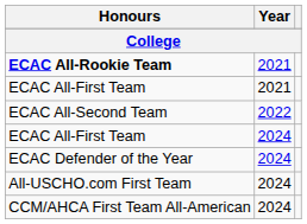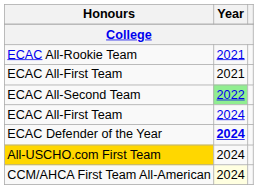ECAC All-Rookie Team | Honours: bold -> normal
ECAC All-Second Team | Year: no background -> lightgreen background
ECAC Defender of the Year | Year: normal -> bold
All-USCHO.com First Team | Honours: no background -> gold background
CCM/AHCA First Team All-American | Year: no background -> lightyellow background
